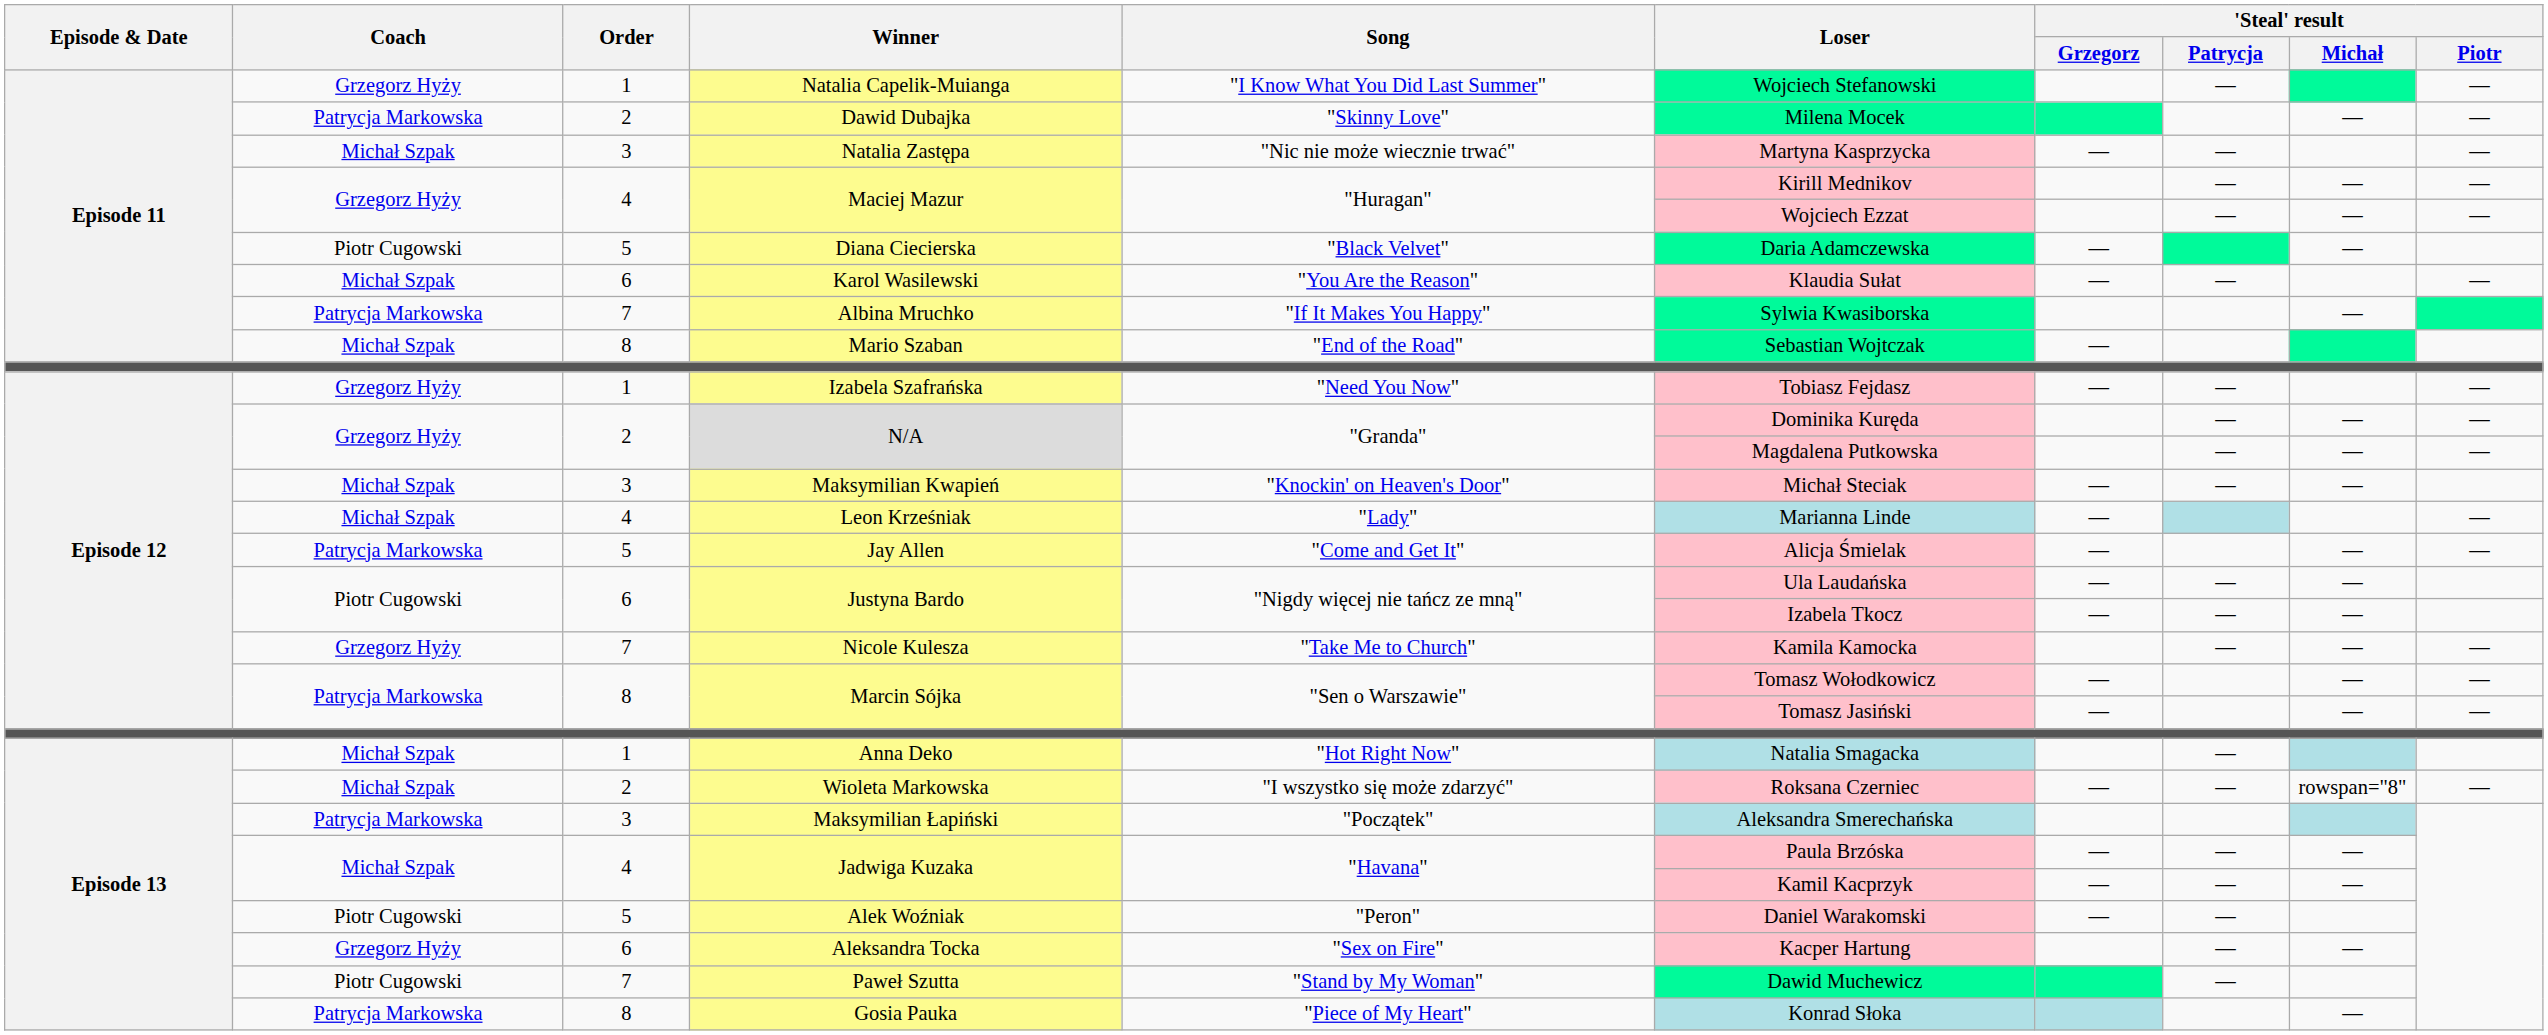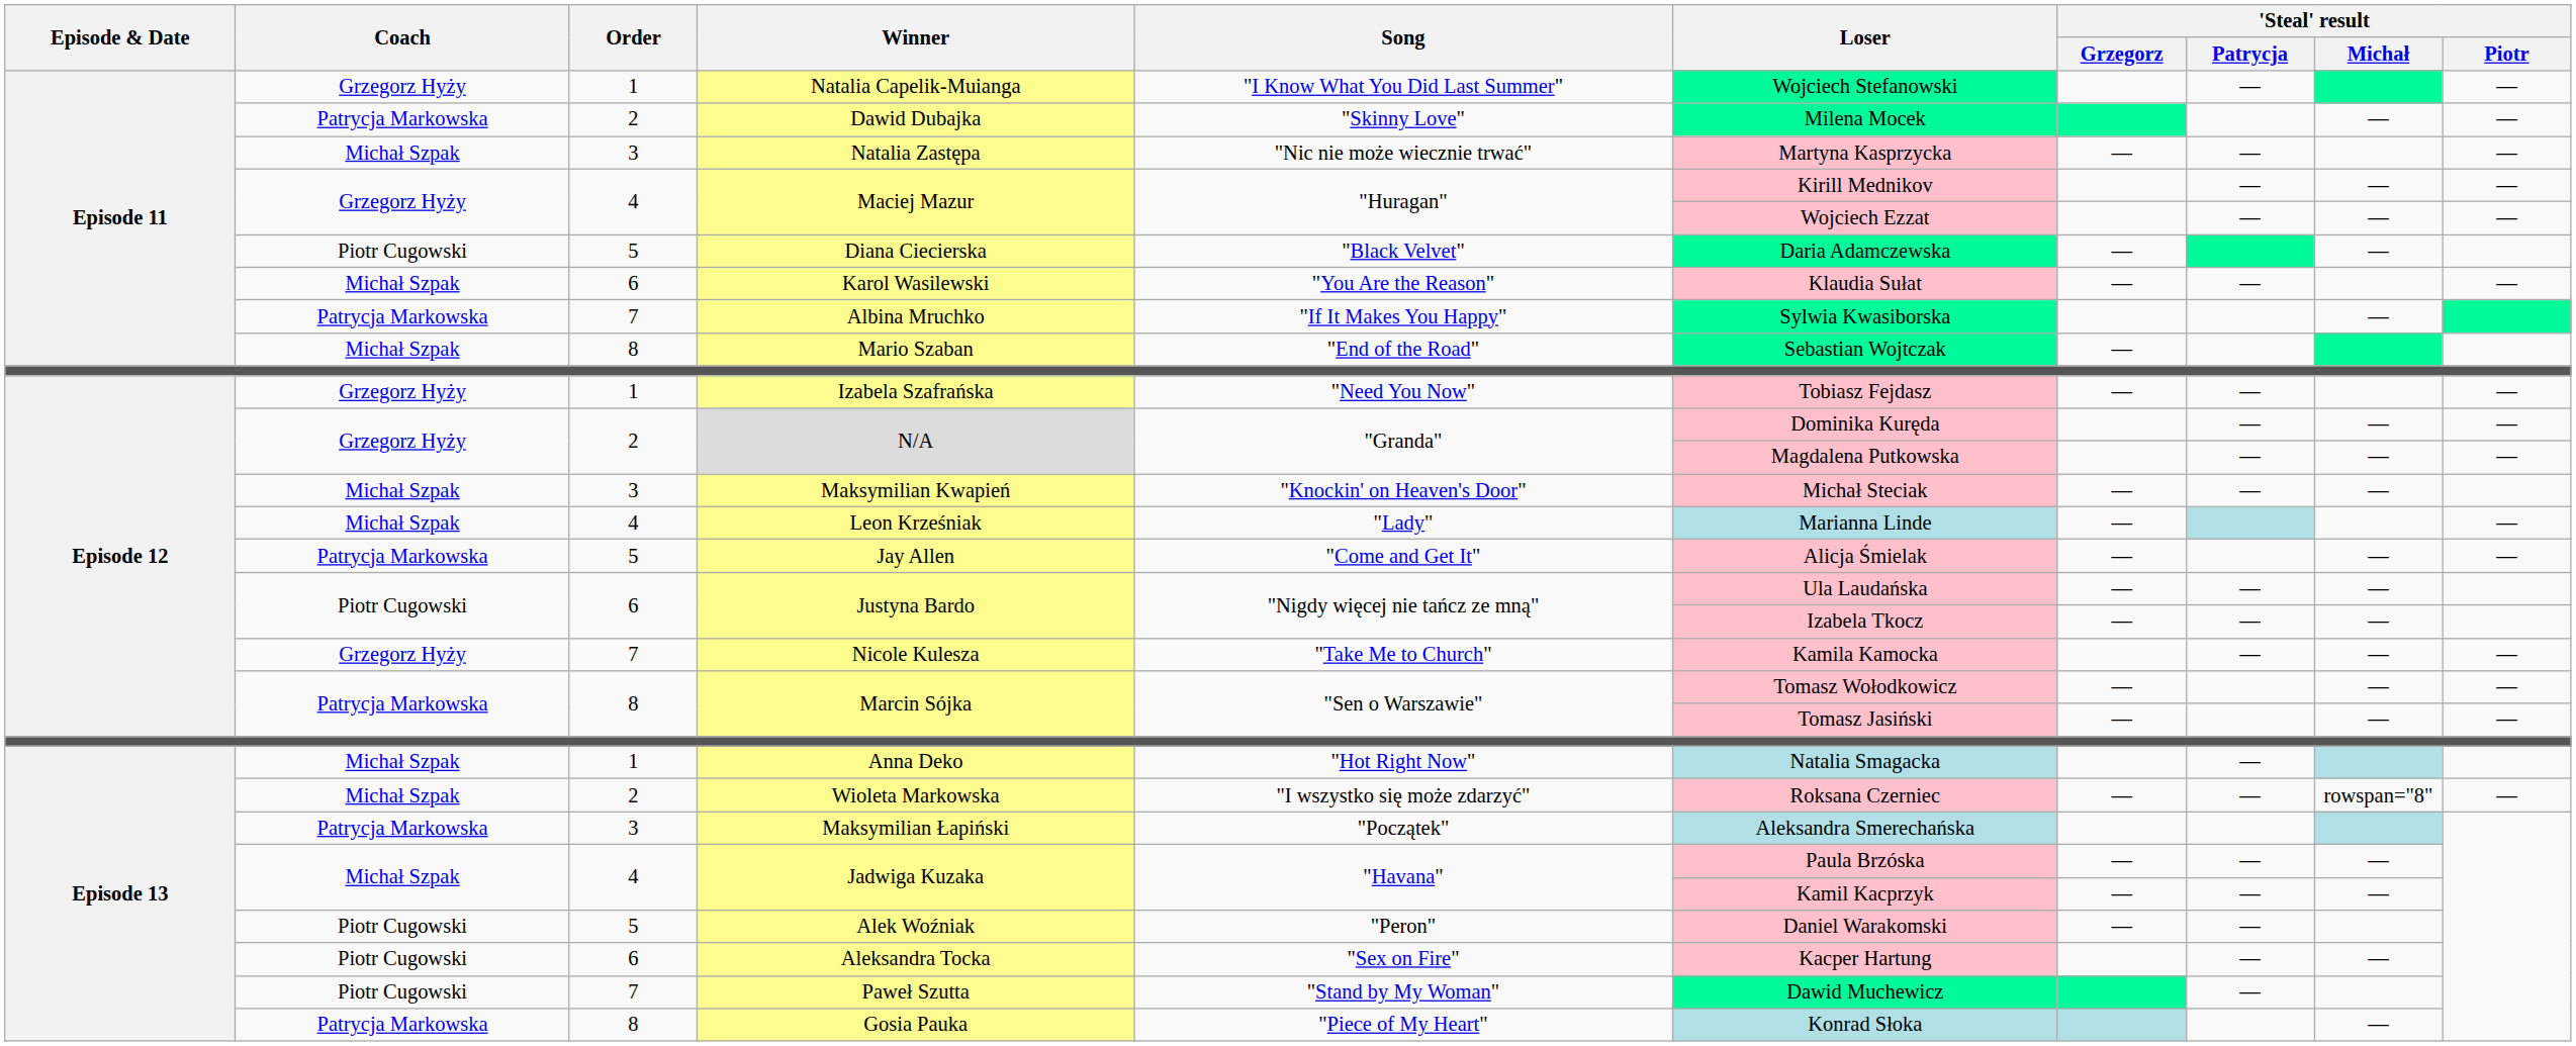Aleksandra Tocka | Coach: Grzegorz Hyży -> Piotr Cugowski
